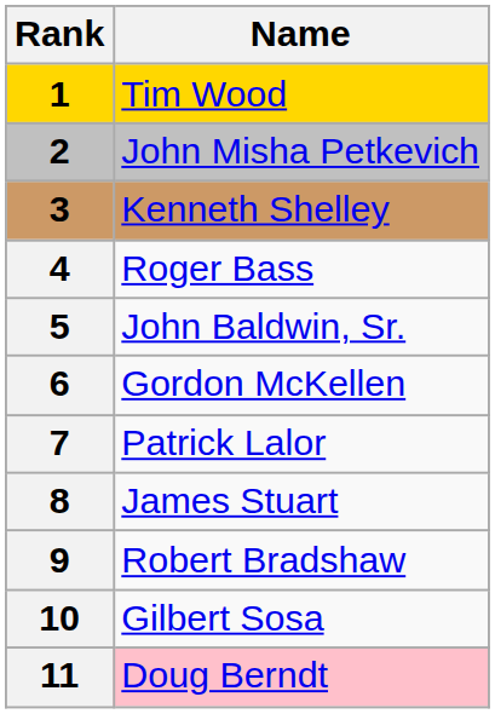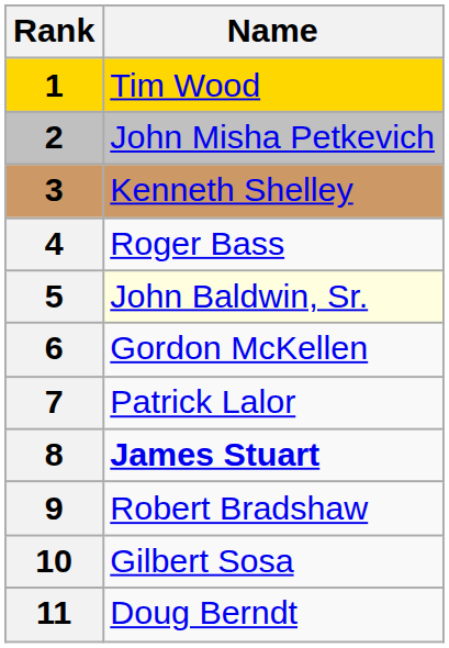John Baldwin, Sr. | Name: no background -> lightyellow background
James Stuart | Name: normal -> bold
Doug Berndt | Name: pink background -> no background
